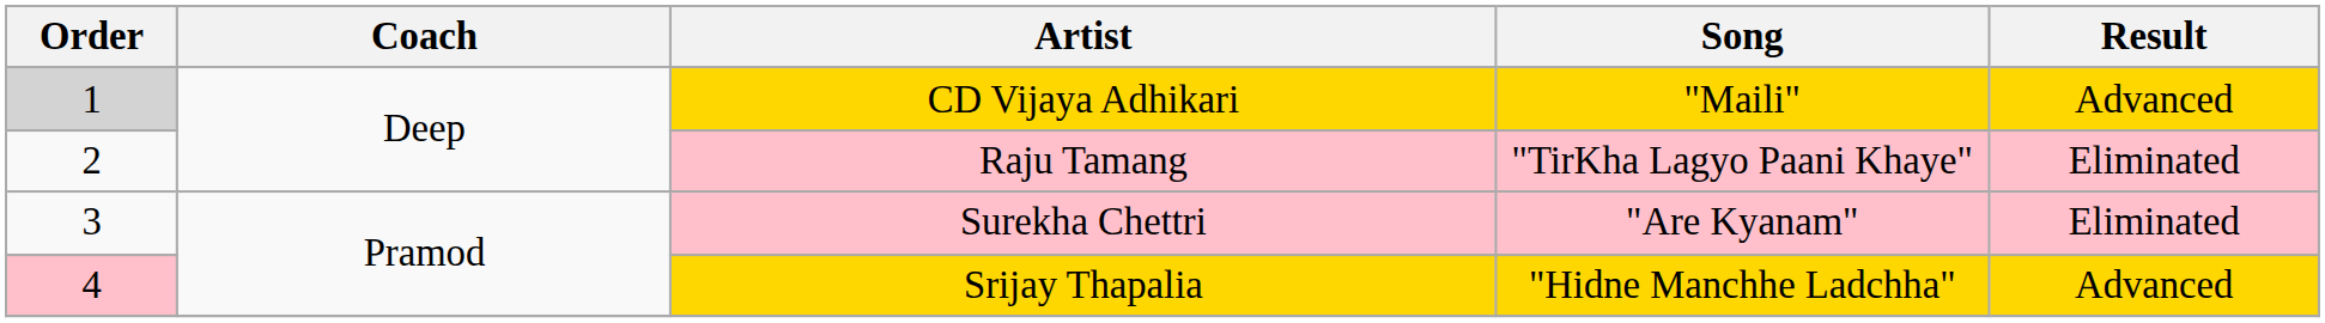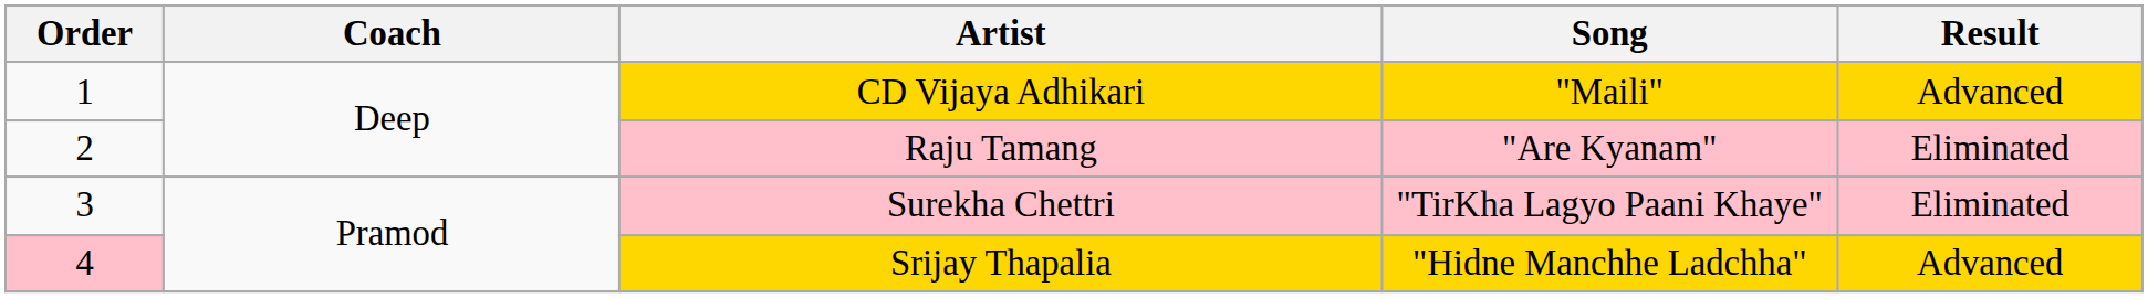CD Vijaya Adhikari | Order: lightgrey background -> no background
Raju Tamang | Song: "TirKha Lagyo Paani Khaye" -> "Are Kyanam"
Surekha Chettri | Song: "Are Kyanam" -> "TirKha Lagyo Paani Khaye"
